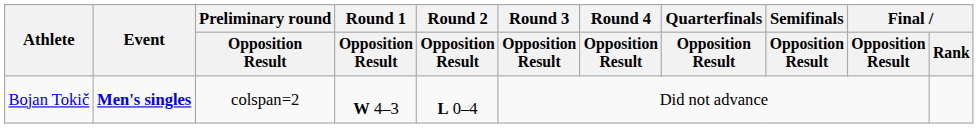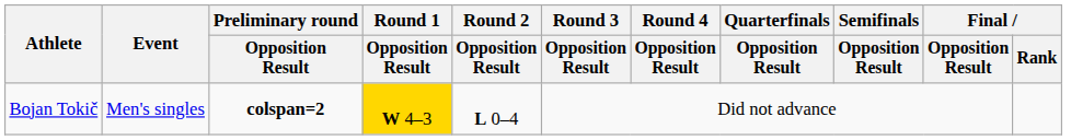Bojan Tokič | Event: bold -> normal
Bojan Tokič | Preliminary round / Opposition Result: normal -> bold
Bojan Tokič | Round 1 / Opposition Result: no background -> gold background
